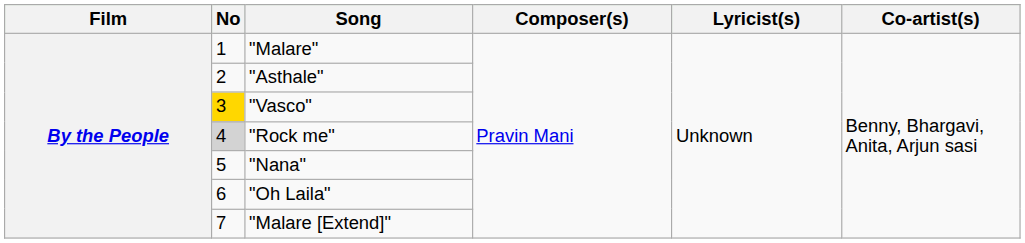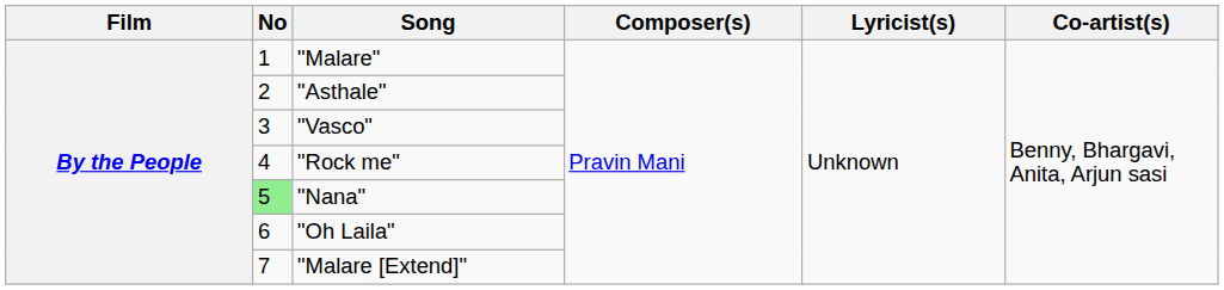"Vasco" | No: gold background -> no background
"Rock me" | No: lightgrey background -> no background
"Nana" | No: no background -> lightgreen background
